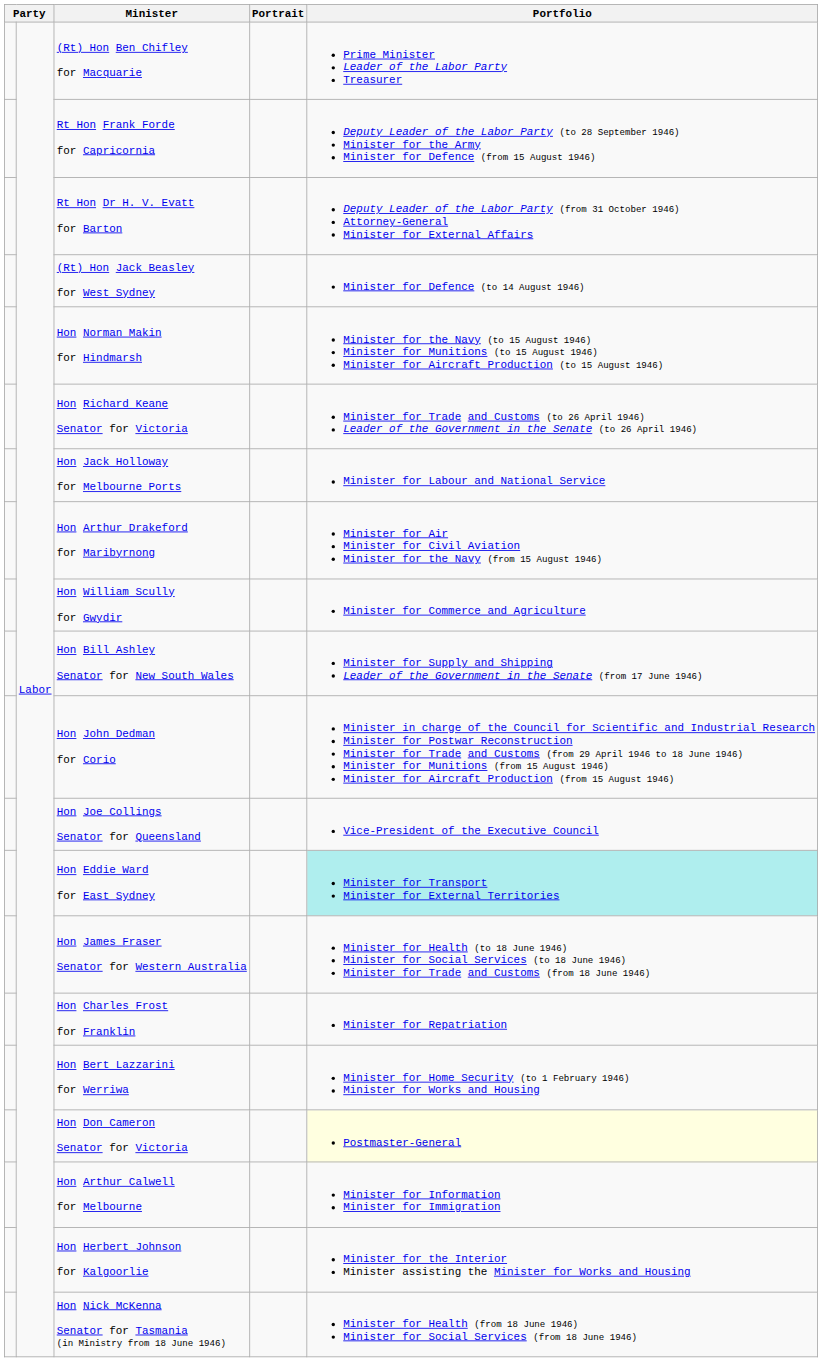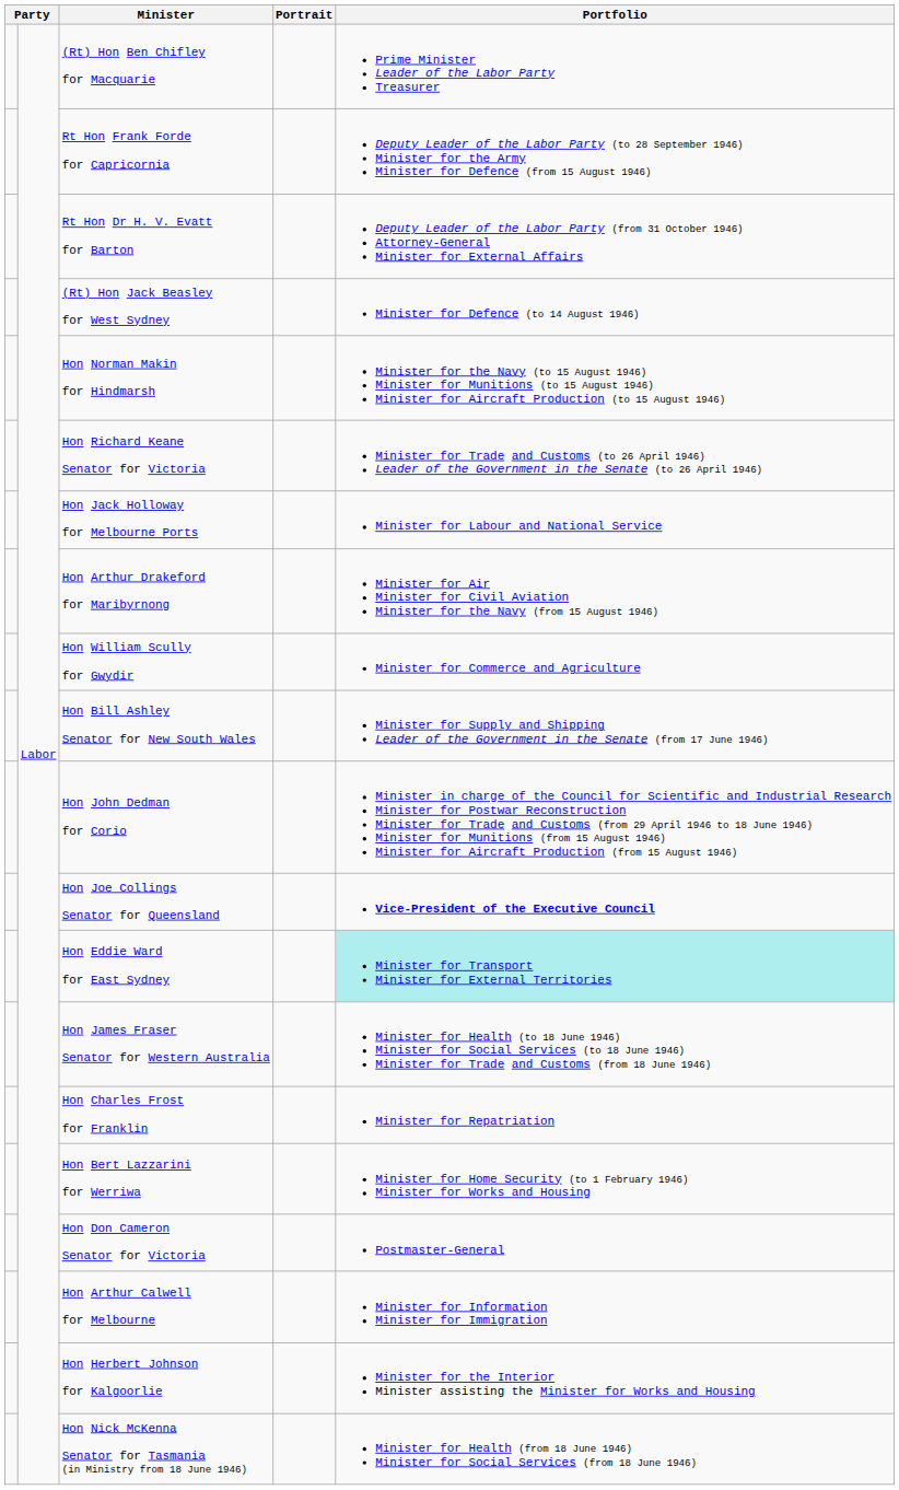Hon Joe Collings Senator for Queensland | Portfolio: normal -> bold
Hon Don Cameron Senator for Victoria | Portfolio: lightyellow background -> no background
